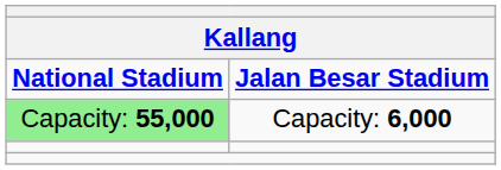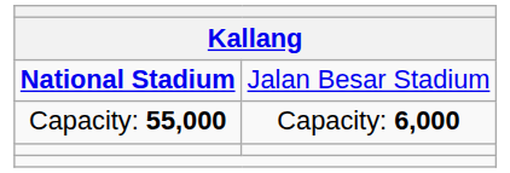row 3 | column 2: bold -> normal
row 4 | column 1: lightgreen background -> no background
